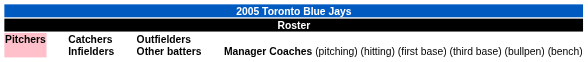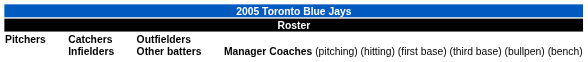Pitchers | column 1: pink background -> no background
